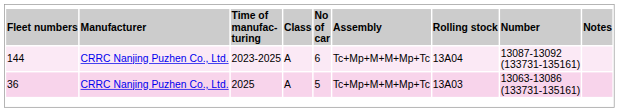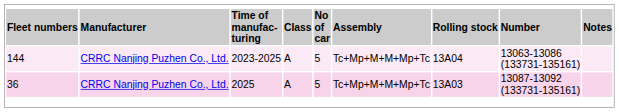144 | No of car: 6 -> 5
144 | Number: 13087-13092 (133731-135161) -> 13063-13086 (133731-135161)
36 | Number: 13063-13086 (133731-135161) -> 13087-13092 (133731-135161)
